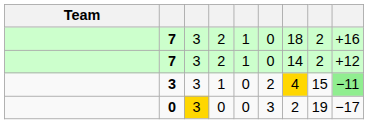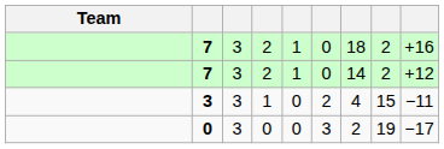row 4 | column 7: gold background -> no background
row 4 | column 9: lightgreen background -> no background
row 5 | column 3: gold background -> no background
